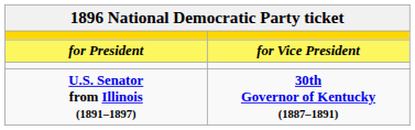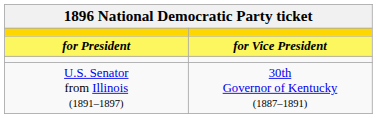U.S. Senator from Illinois (1891–1897) | column 1: bold -> normal
U.S. Senator from Illinois (1891–1897) | column 2: bold -> normal
